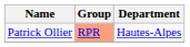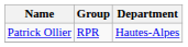Patrick Ollier | Group: lightsalmon background -> no background
